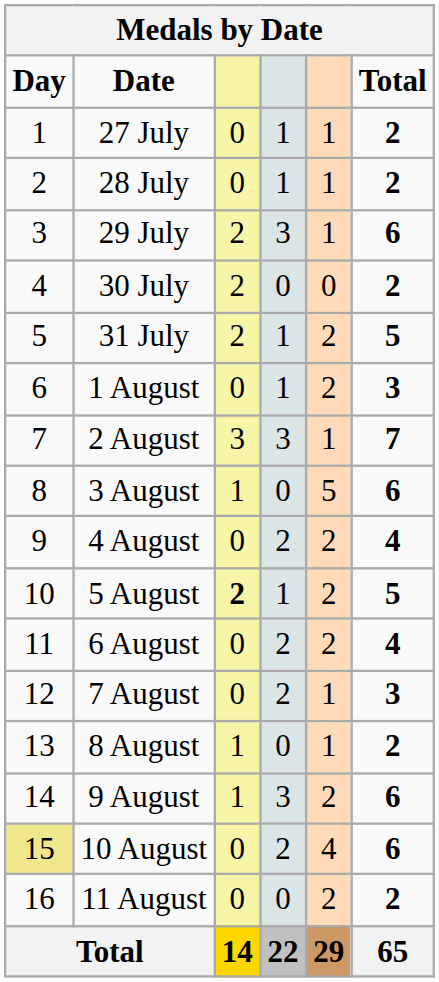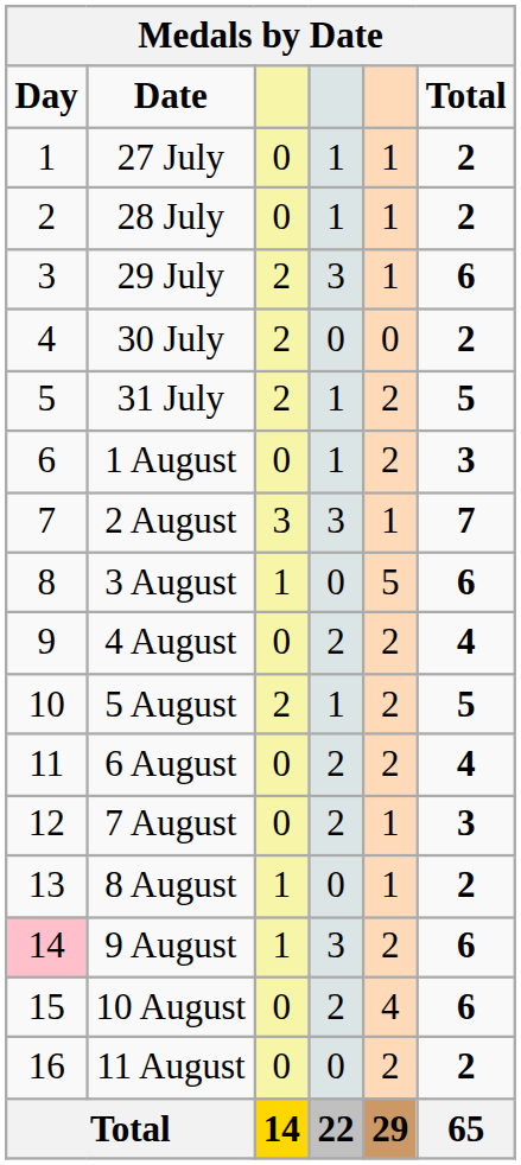5 August | column 3: bold -> normal
9 August | Day: no background -> pink background
10 August | Day: khaki background -> no background
